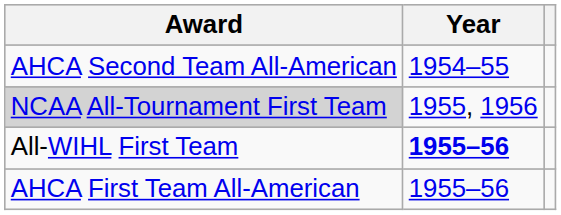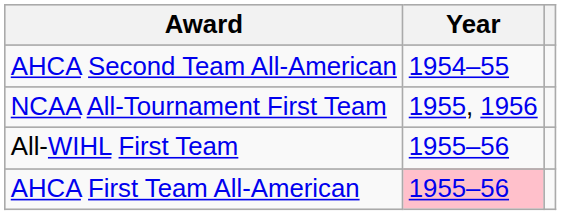row 3 | Award: lightgrey background -> no background
row 4 | Year: bold -> normal
row 5 | Year: no background -> pink background
